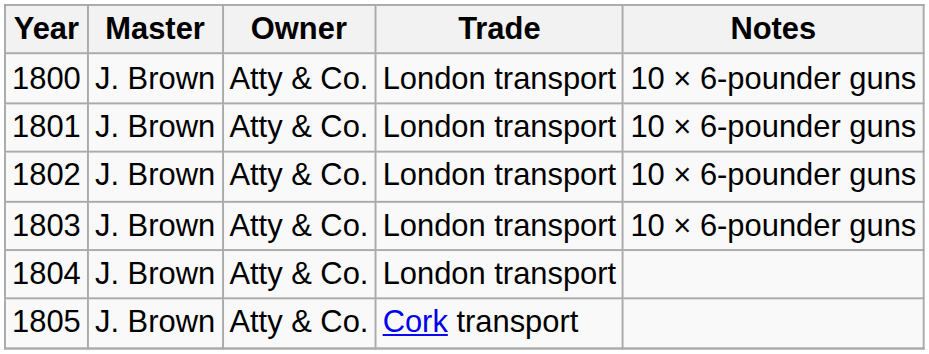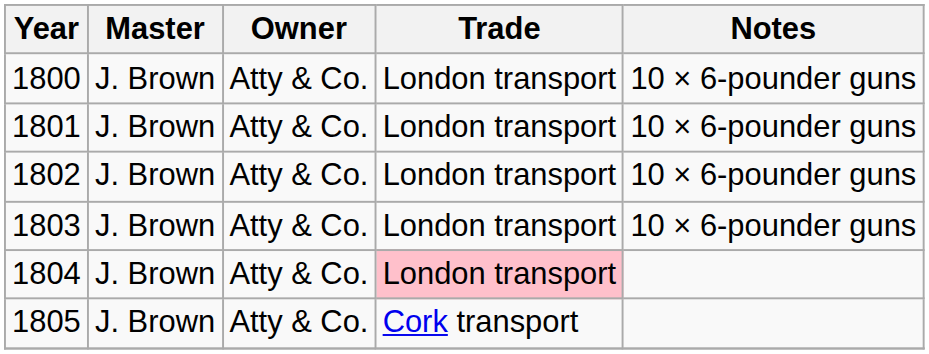1804 | Trade: no background -> pink background
